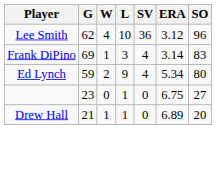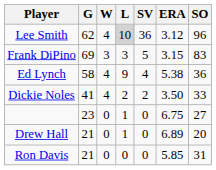Lee Smith | L: no background -> lightgrey background
Frank DiPino | W: 1 -> 3
Frank DiPino | SV: 4 -> 5
Frank DiPino | ERA: 3.14 -> 3.15
Ed Lynch | G: 59 -> 58
Ed Lynch | W: 2 -> 4
Ed Lynch | ERA: 5.34 -> 5.38
Ed Lynch | SO: 80 -> 36
+ row: Dickie Noles | 41 | 4 | 2 | 2 | 3.50 | 33
Drew Hall | W: 1 -> 0
+ row: Ron Davis | 21 | 0 | 0 | 0 | 5.85 | 31
